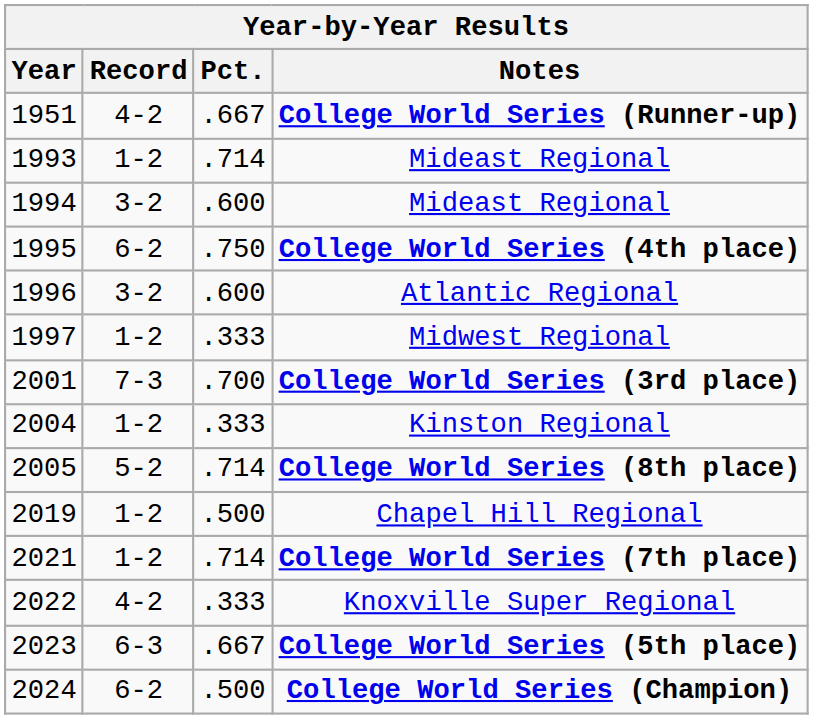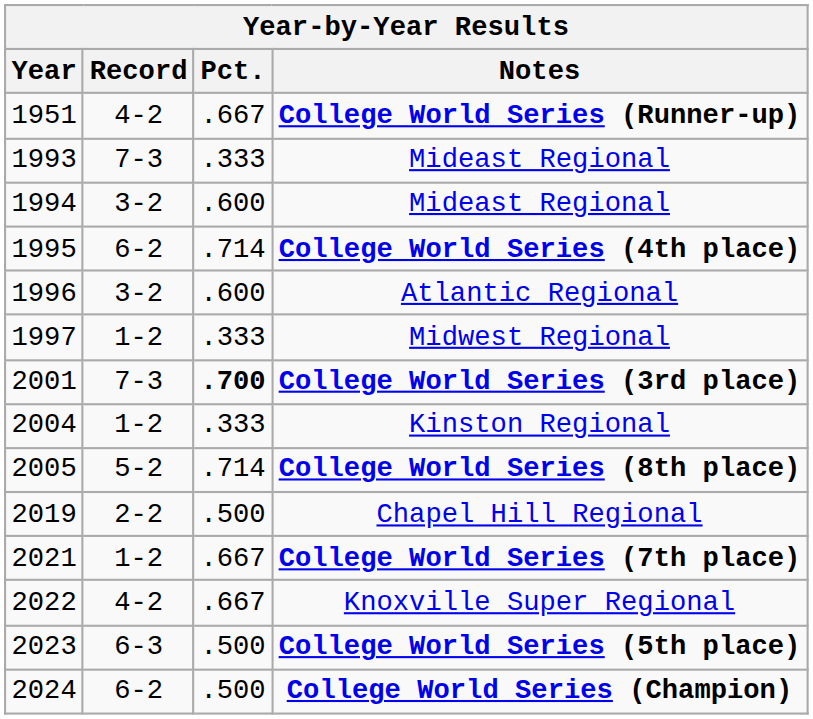1993 / Mideast Regional | Record: 1-2 -> 7-3
1993 / Mideast Regional | Pct.: .714 -> .333
College World Series (4th place) | Pct.: .750 -> .714
College World Series (3rd place) | Pct.: normal -> bold
Chapel Hill Regional | Record: 1-2 -> 2-2
College World Series (7th place) | Pct.: .714 -> .667
Knoxville Super Regional | Pct.: .333 -> .667
College World Series (5th place) | Pct.: .667 -> .500
